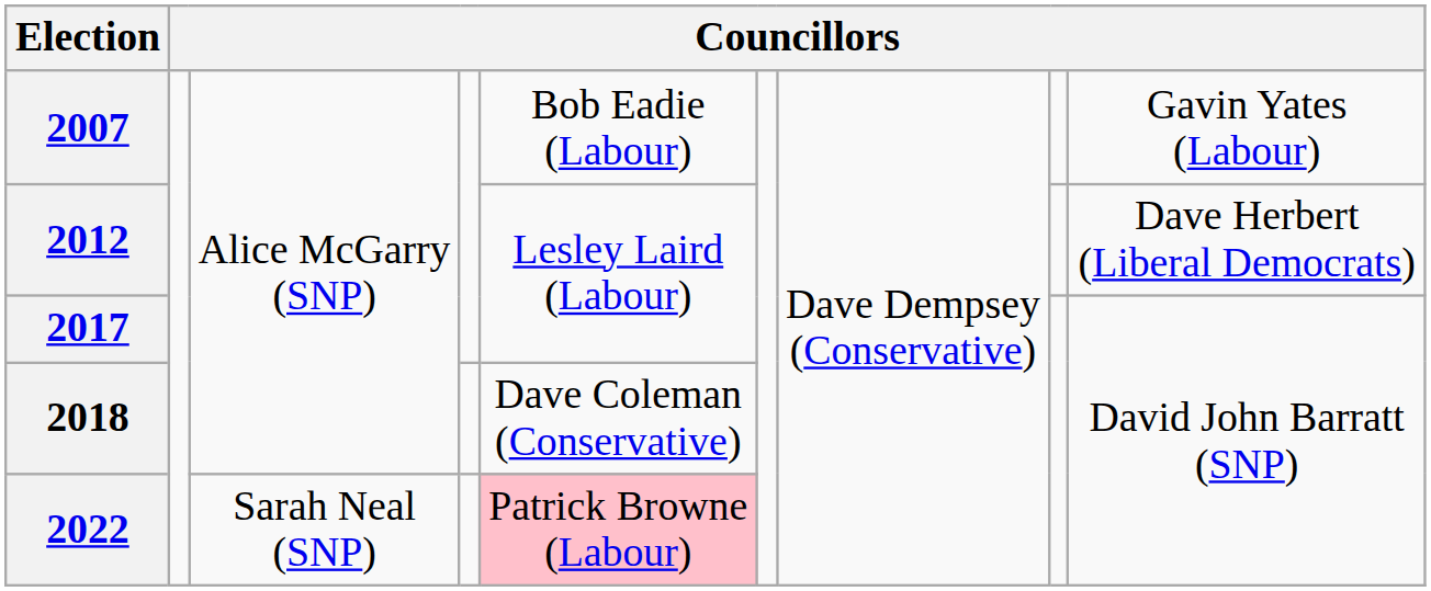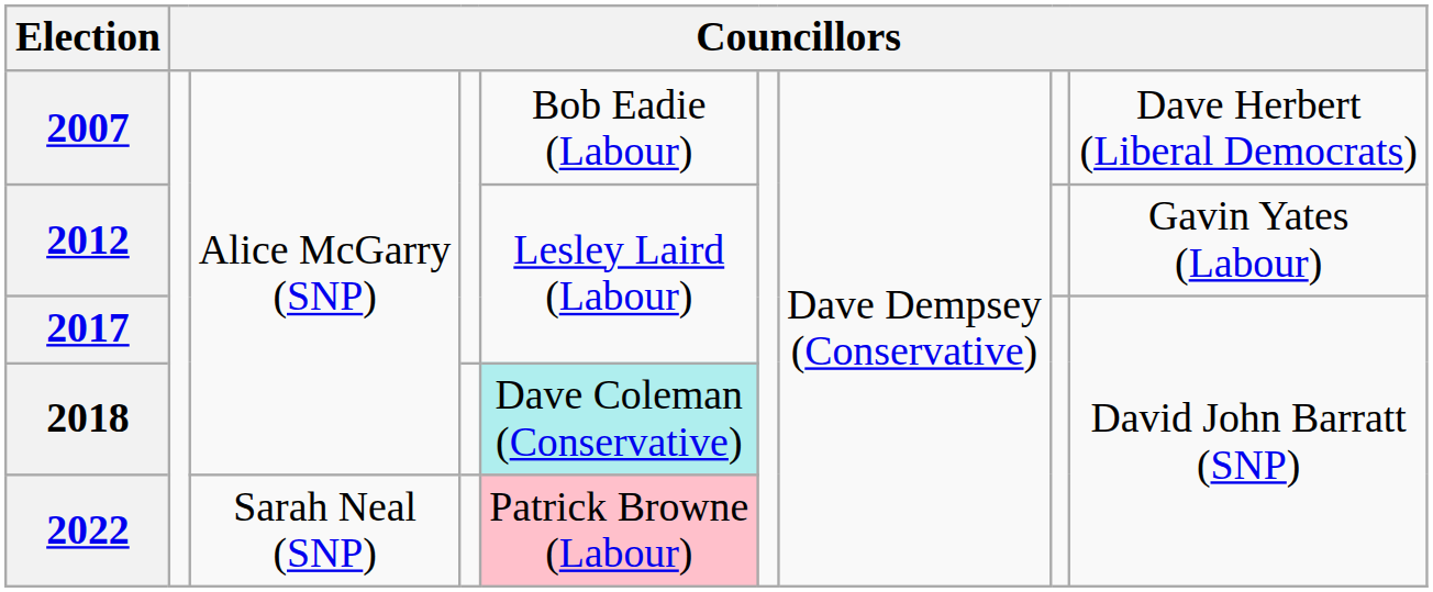2007 | column 9: Gavin Yates (Labour) -> Dave Herbert (Liberal Democrats)
2012 | column 9: Dave Herbert (Liberal Democrats) -> Gavin Yates (Labour)
2018 | column 5: no background -> paleturquoise background
